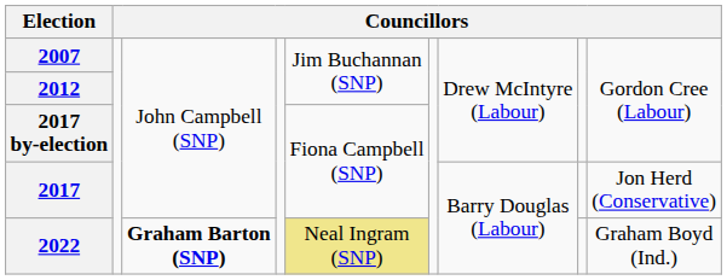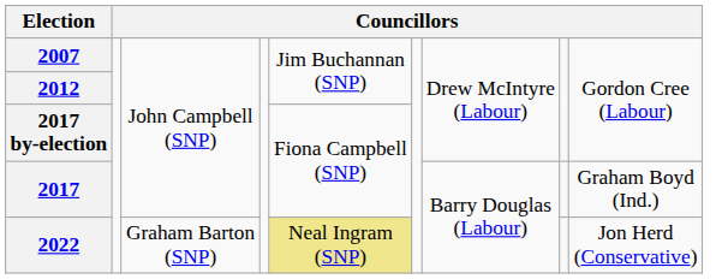2017 | column 9: Jon Herd (Conservative) -> Graham Boyd (Ind.)
2022 | column 3: bold -> normal
2022 | column 9: Graham Boyd (Ind.) -> Jon Herd (Conservative)
